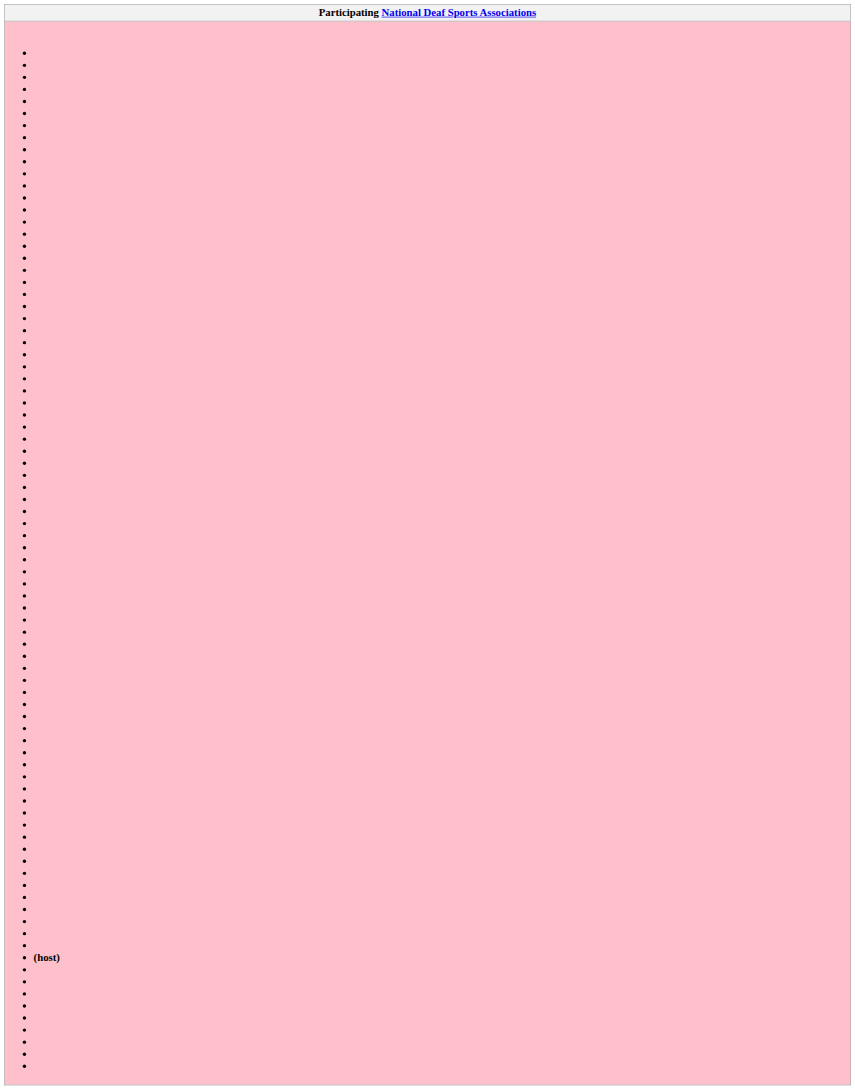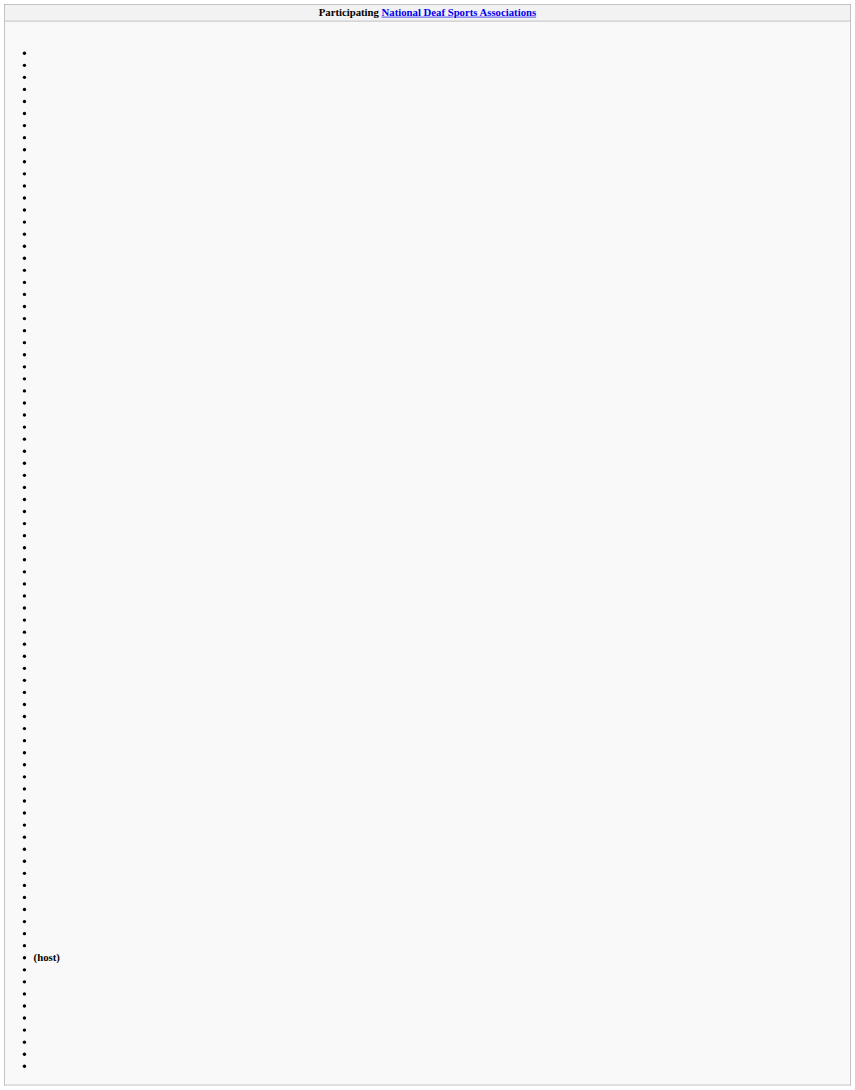row 2 | column 1: pink background -> no background
